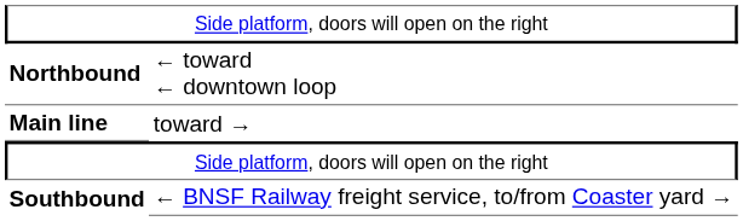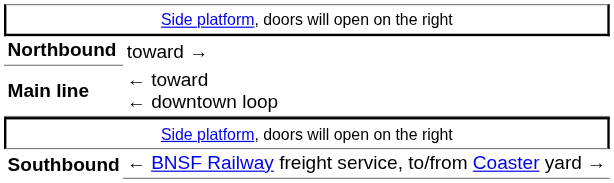row 2 | column 2: ← toward ← downtown loop -> toward →
row 3 | column 2: toward → -> ← toward ← downtown loop
